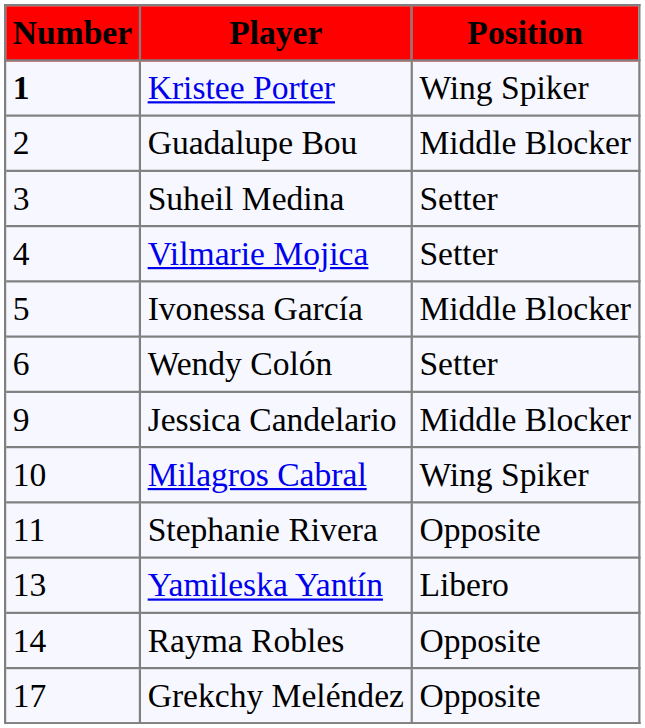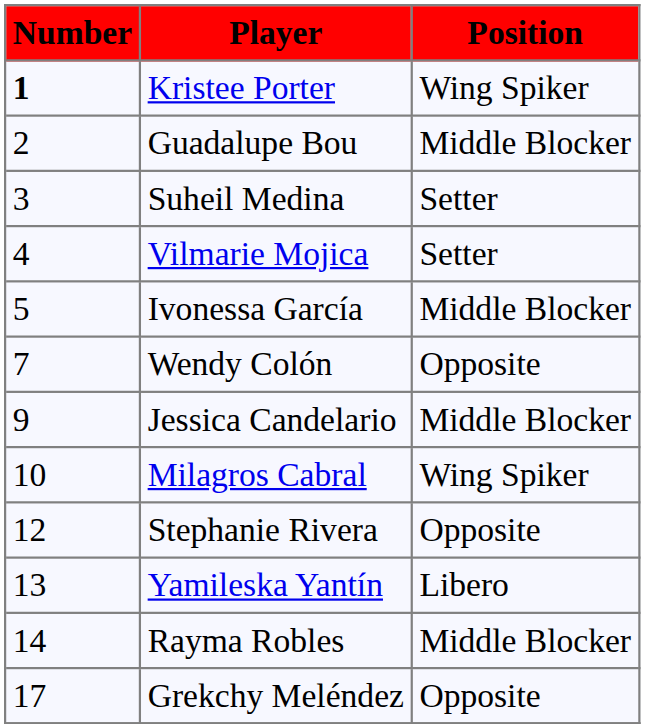Wendy Colón | Number: 6 -> 7
Wendy Colón | Position: Setter -> Opposite
Stephanie Rivera | Number: 11 -> 12
Rayma Robles | Position: Opposite -> Middle Blocker
